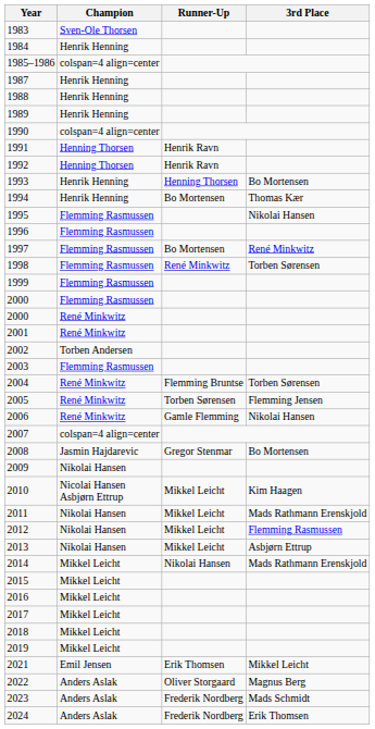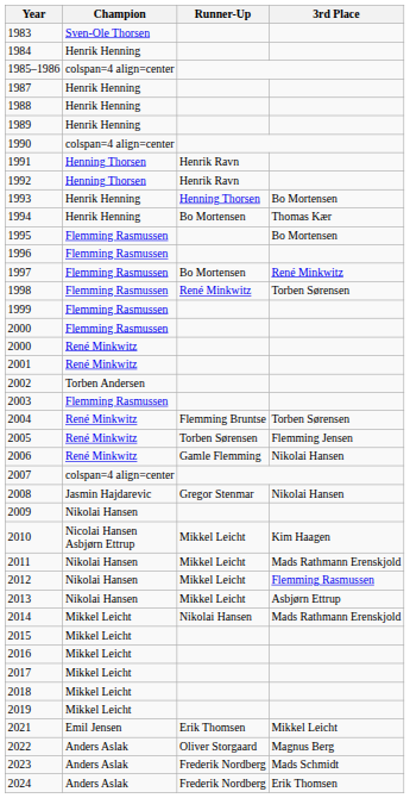1995 | 3rd Place: Nikolai Hansen -> Bo Mortensen
2008 | 3rd Place: Bo Mortensen -> Nikolai Hansen
